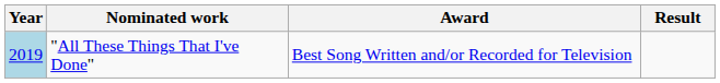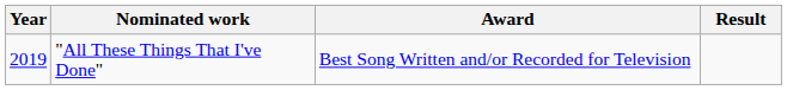row 2 | Year: lightblue background -> no background
